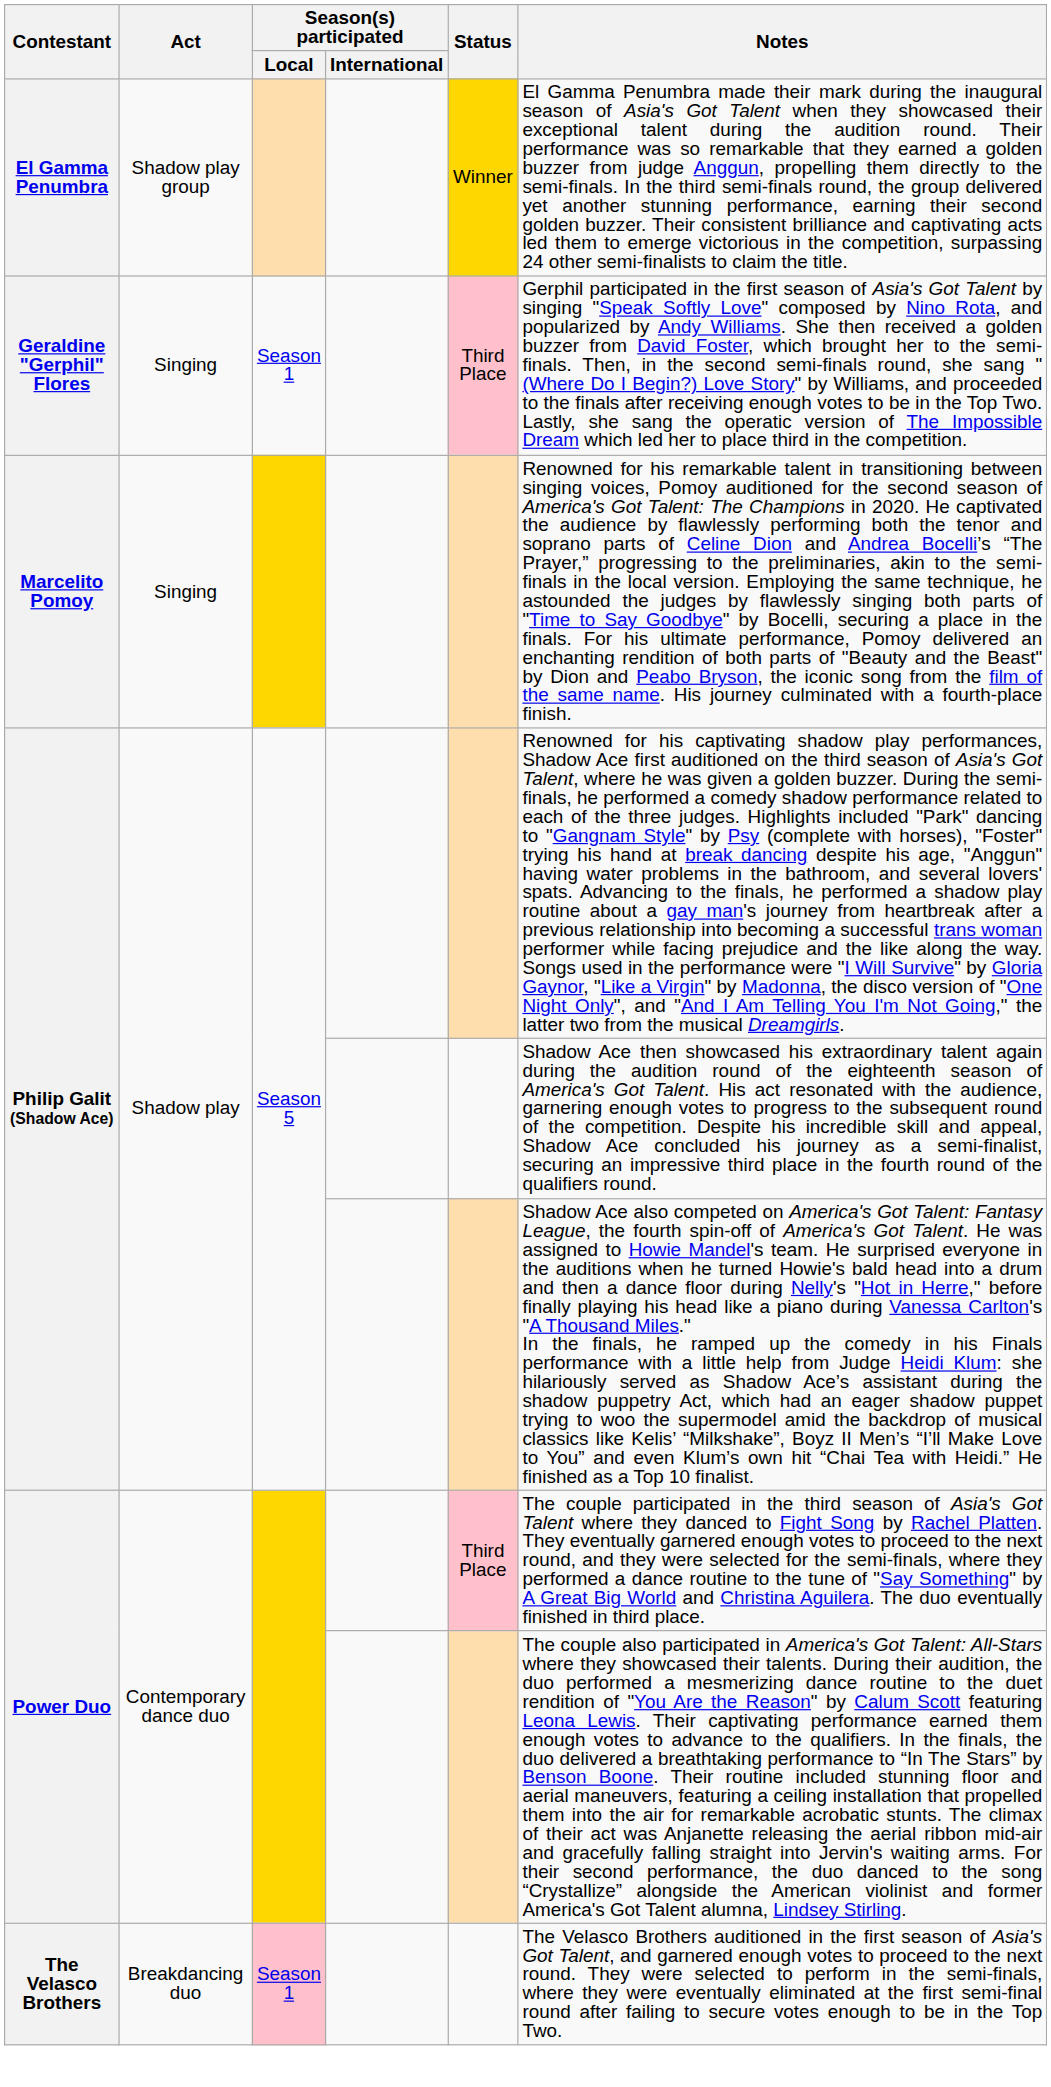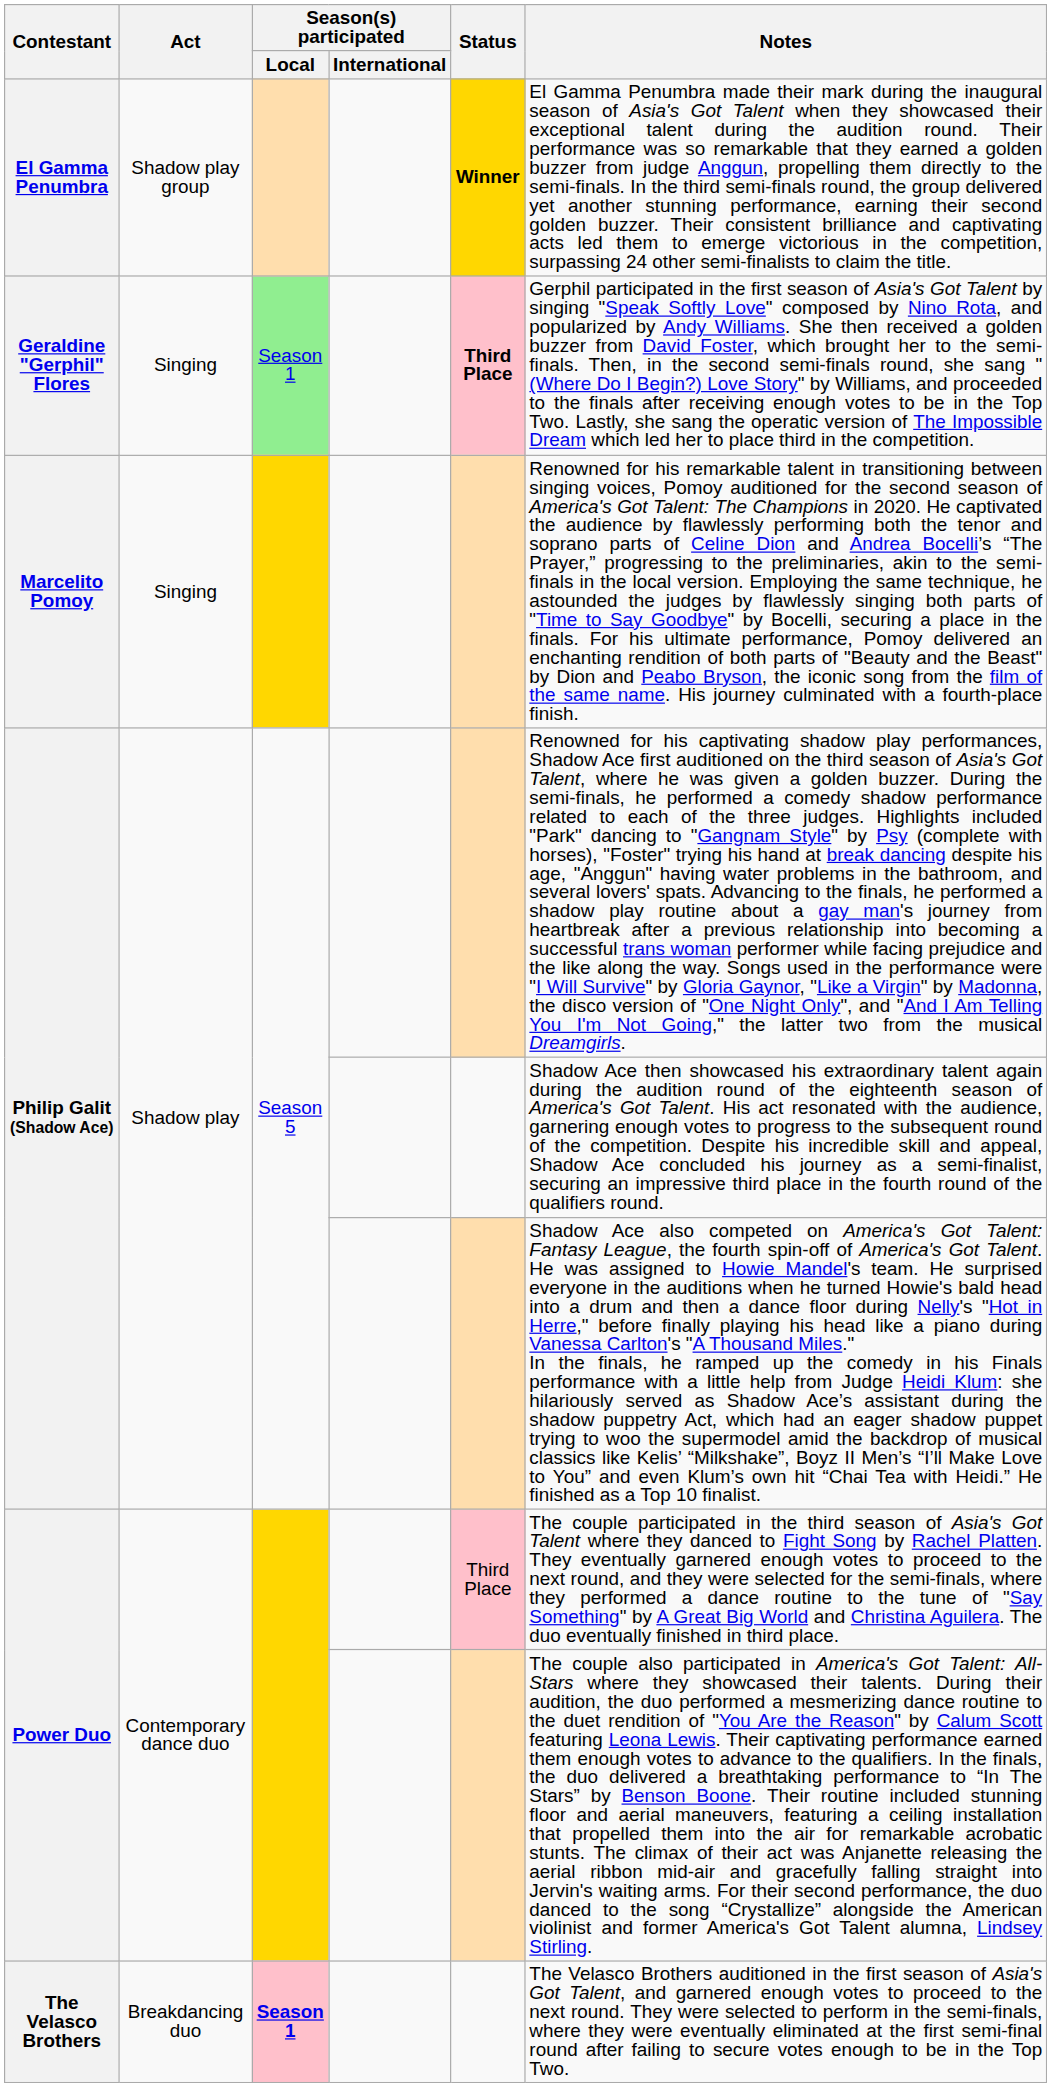El Gamma Penumbra | Status: normal -> bold
Geraldine "Gerphil" Flores | Season(s) participated / Local: no background -> lightgreen background
Geraldine "Gerphil" Flores | Status: normal -> bold
The Velasco Brothers | Season(s) participated / Local: normal -> bold
